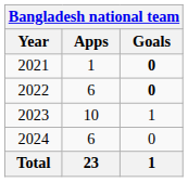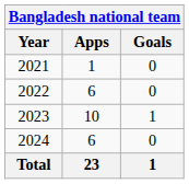2021 | Goals: bold -> normal
2022 | Goals: bold -> normal
